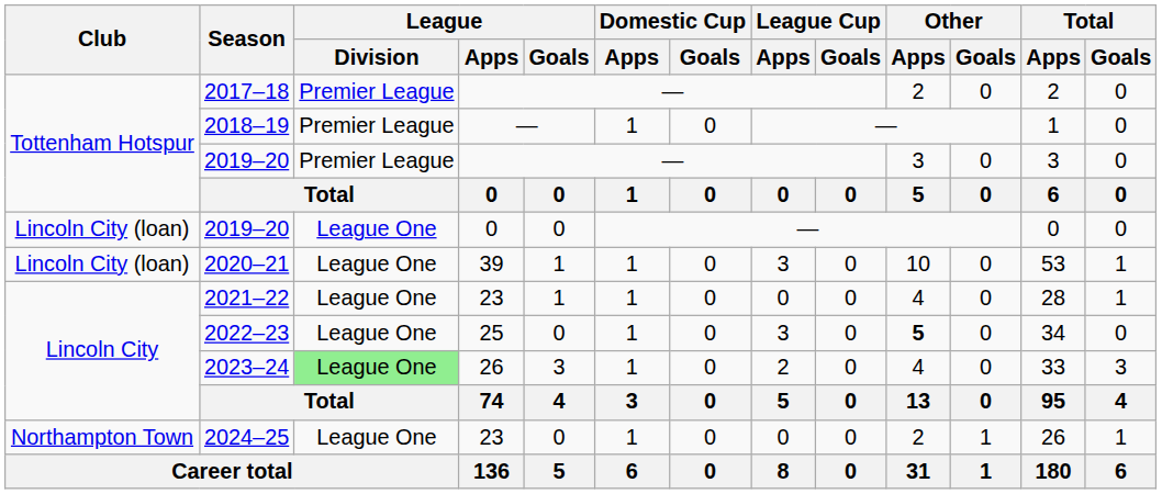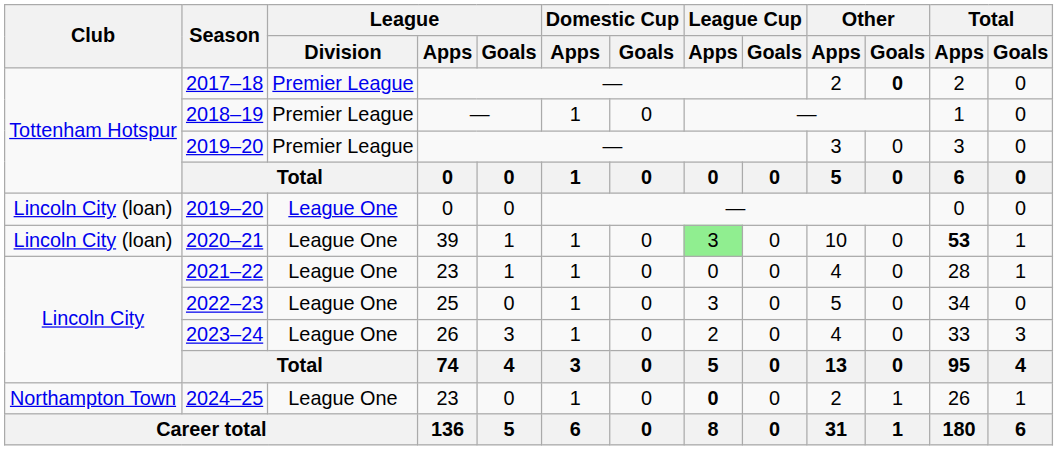2017–18 | Other / Goals: normal -> bold
2020–21 | League Cup / Apps: no background -> lightgreen background
2020–21 | Total / Apps: normal -> bold
2022–23 | Other / Apps: bold -> normal
2023–24 | League / Division: lightgreen background -> no background
2024–25 | League Cup / Apps: normal -> bold
